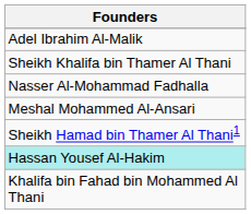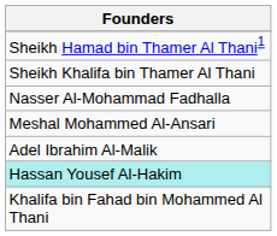row 2 | column 1: Adel Ibrahim Al-Malik -> Sheikh Hamad bin Thamer Al Thani1
row 6 | column 1: Sheikh Hamad bin Thamer Al Thani1 -> Adel Ibrahim Al-Malik
